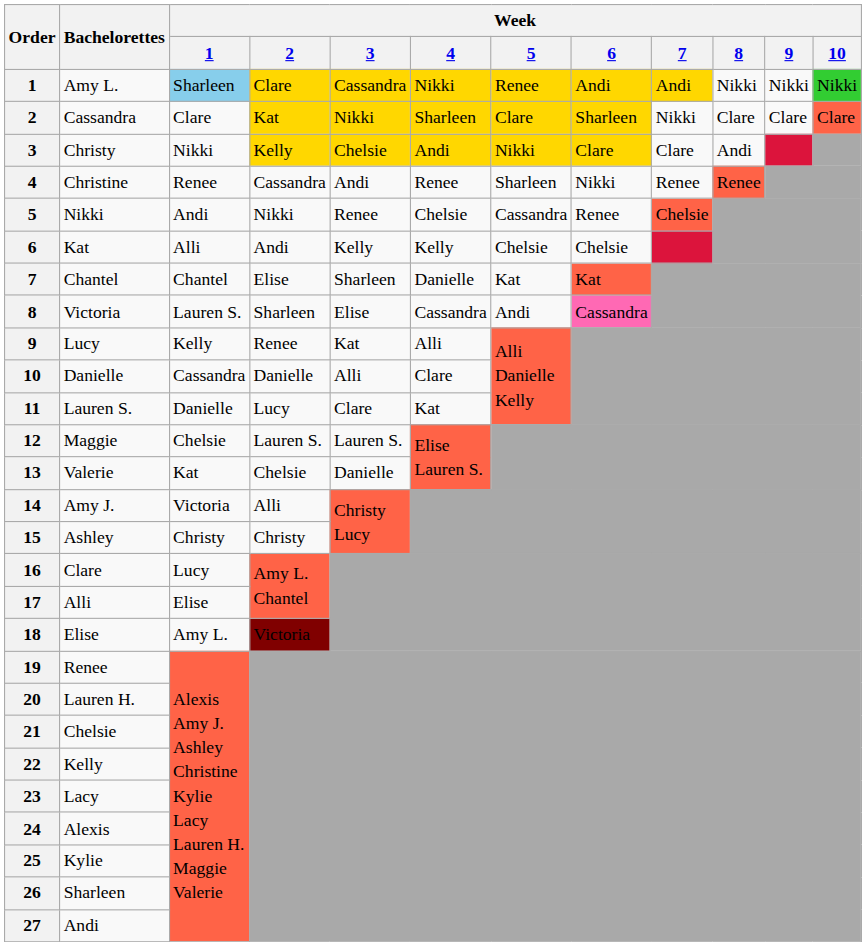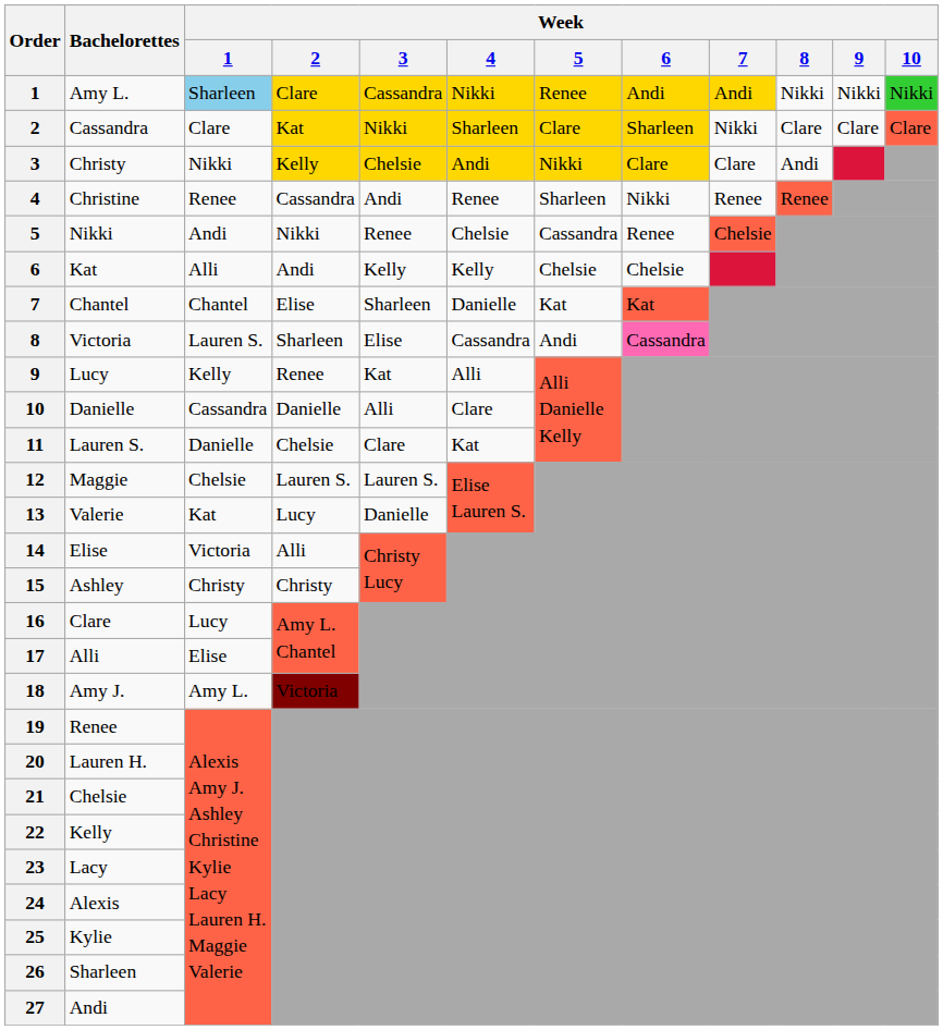11 | Week / 2: Lucy -> Chelsie
13 | Week / 2: Chelsie -> Lucy
14 | Bachelorettes: Amy J. -> Elise
18 | Bachelorettes: Elise -> Amy J.
